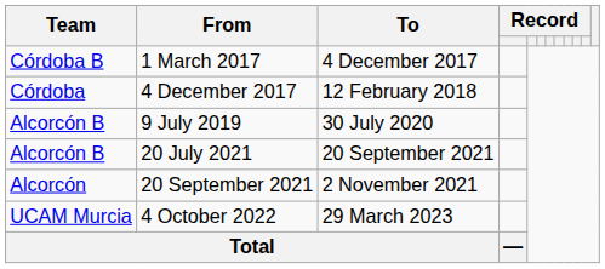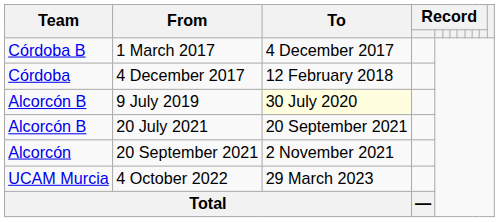9 July 2019 | To: no background -> lightyellow background
